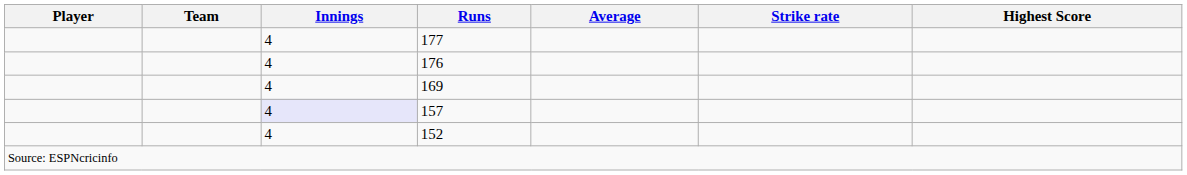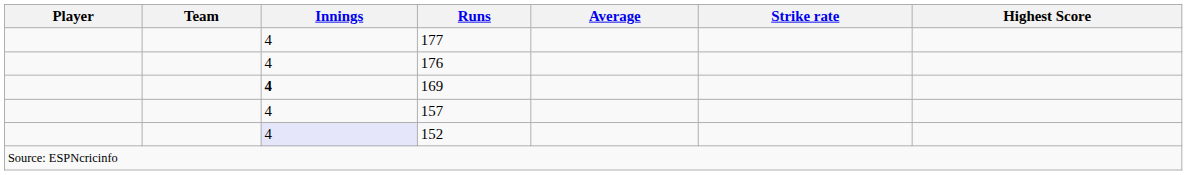169 | Innings: normal -> bold
157 | Innings: lavender background -> no background
152 | Innings: no background -> lavender background
